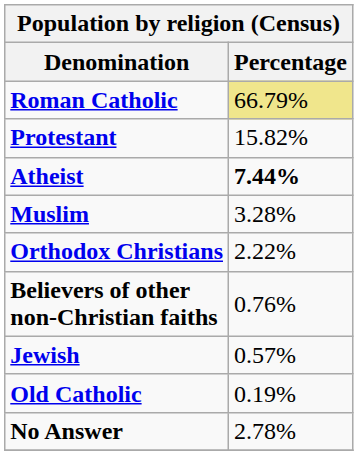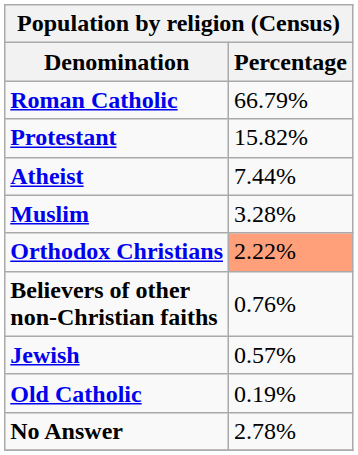Roman Catholic | Percentage: khaki background -> no background
Atheist | Percentage: bold -> normal
Orthodox Christians | Percentage: no background -> lightsalmon background
